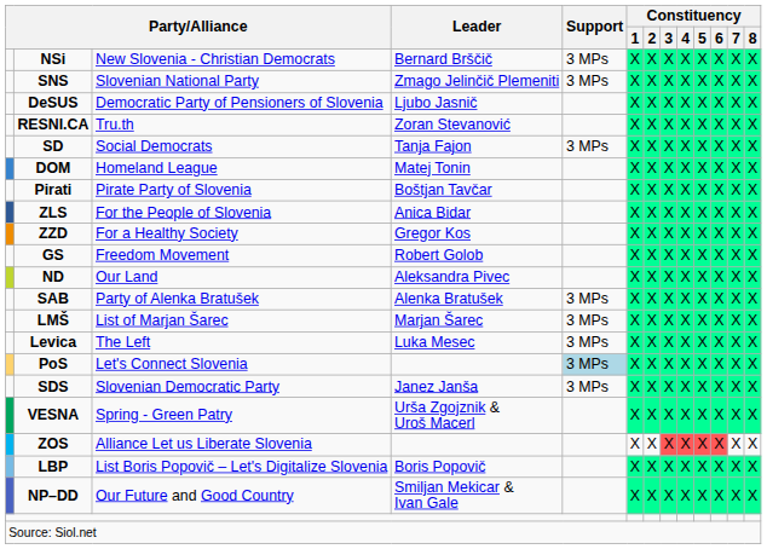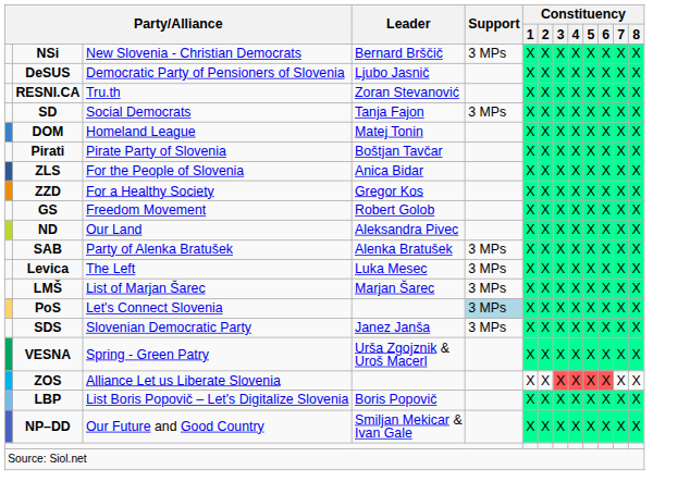- row: SNS | Slovenian National Party | Zmago Jelinčič Plemeniti | 3 MPs | X | X | X | X | X | X | X | X
rows swapped: Levica <-> LMŠ
